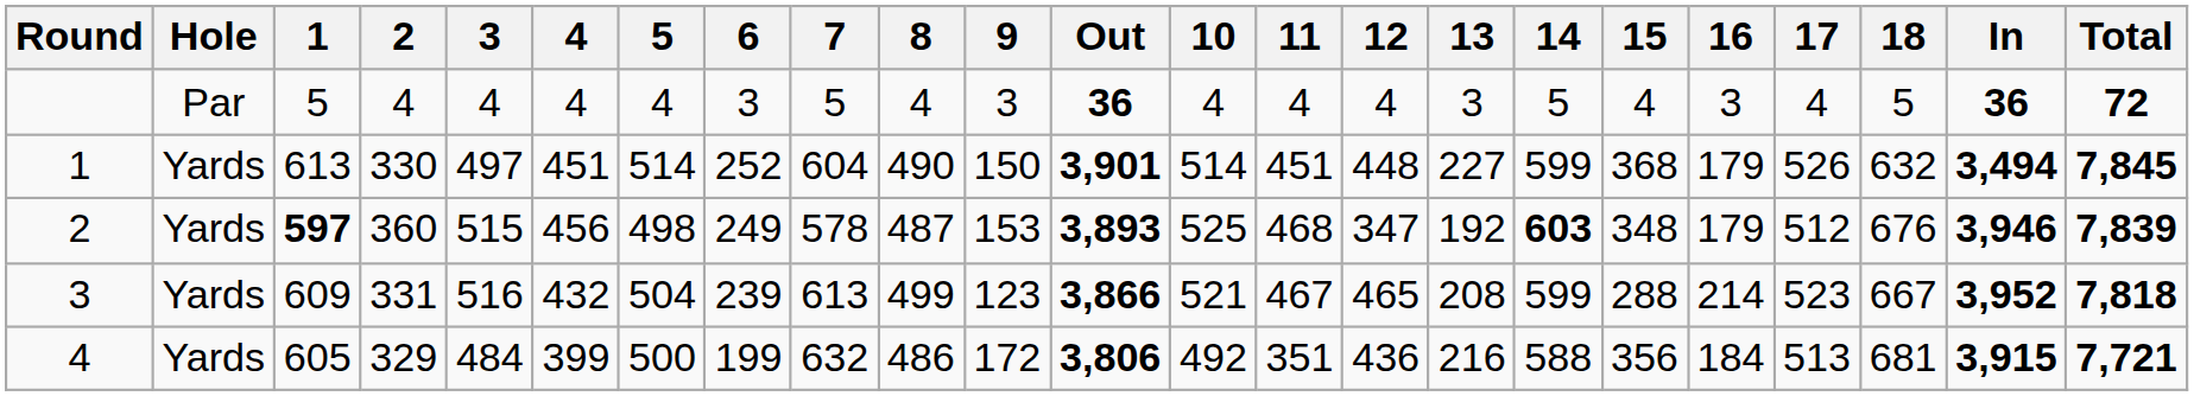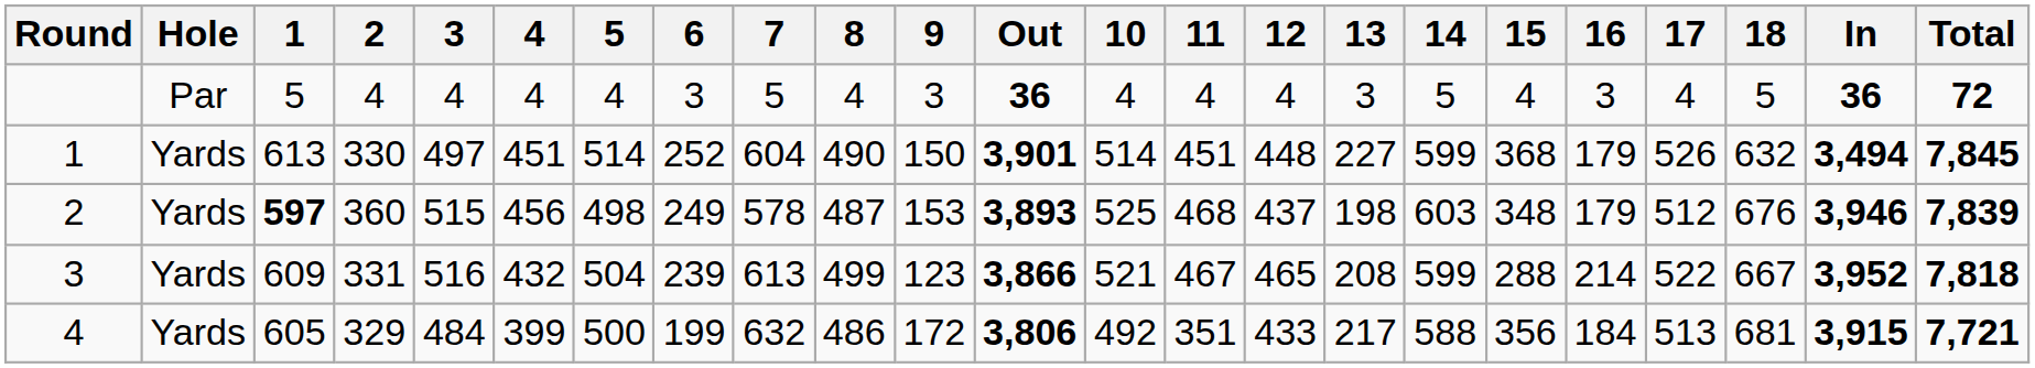row 4 | 12: 347 -> 437
row 4 | 13: 192 -> 198
row 4 | 14: bold -> normal
row 5 | 17: 523 -> 522
row 6 | 12: 436 -> 433
row 6 | 13: 216 -> 217
